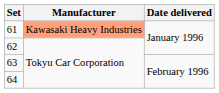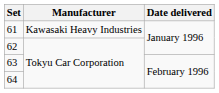61 | Manufacturer: lightsalmon background -> no background
